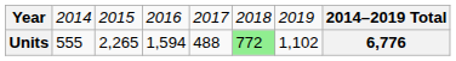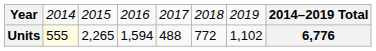Units | column 2: no background -> lightyellow background
Units | column 6: lightgreen background -> no background
